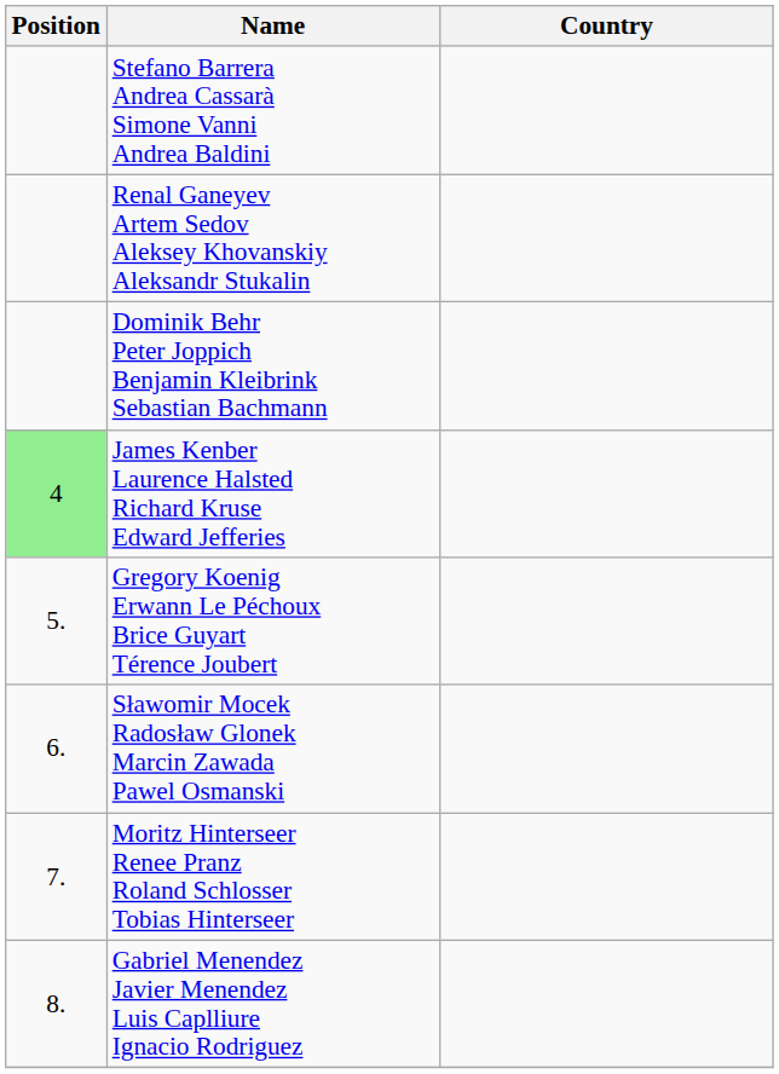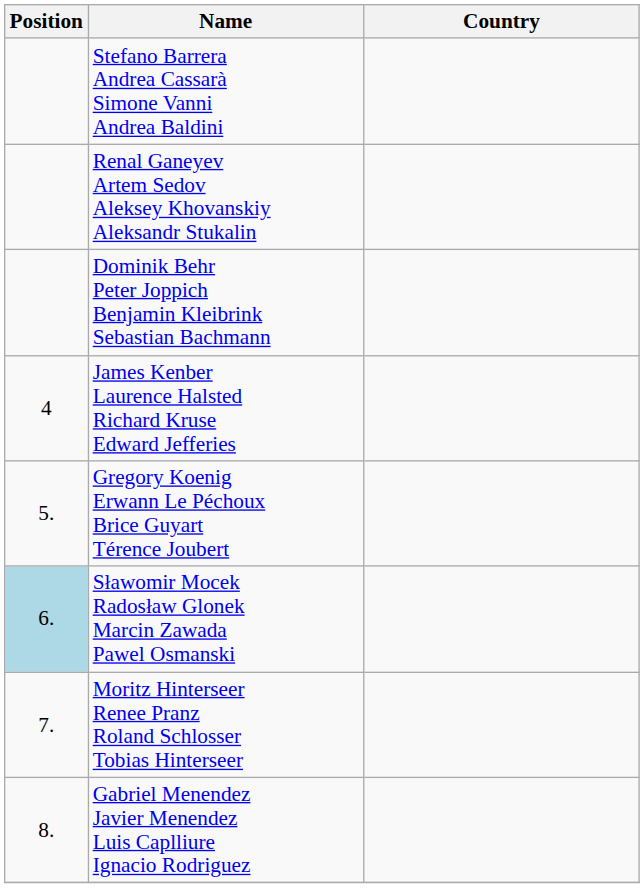James Kenber Laurence Halsted Richard Kruse Edward Jefferies | Position: lightgreen background -> no background
Sławomir Mocek Radosław Glonek Marcin Zawada Pawel Osmanski | Position: no background -> lightblue background
